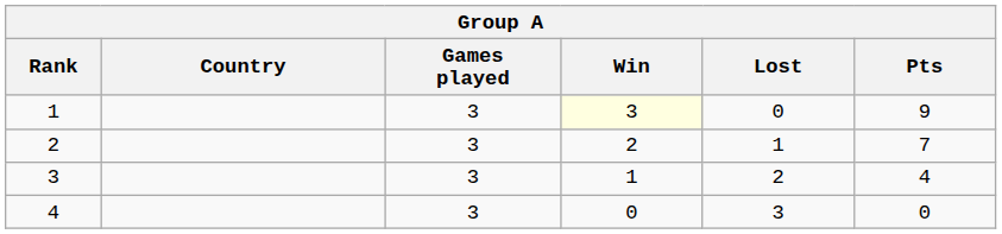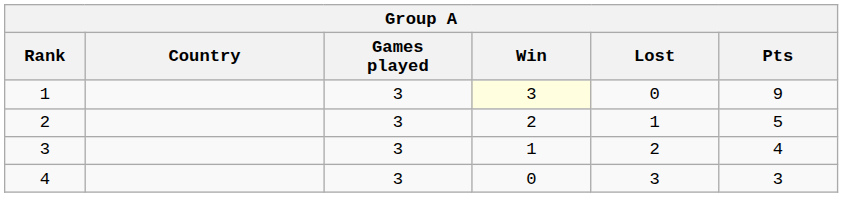row 4 | Pts: 7 -> 5
row 6 | Pts: 0 -> 3
